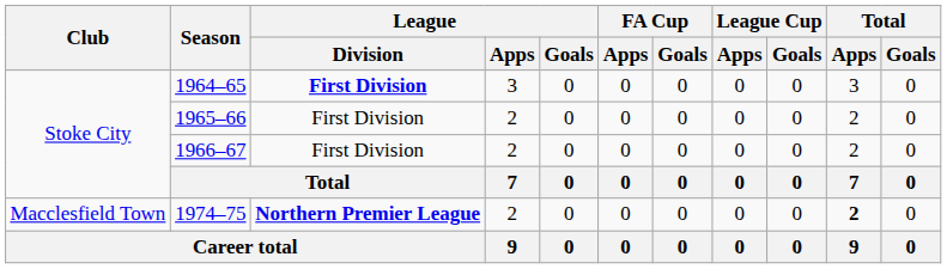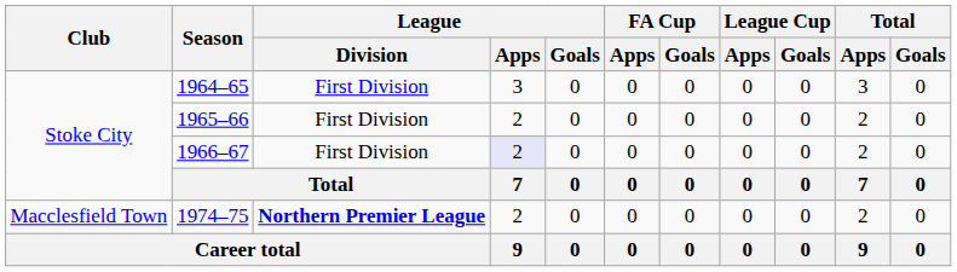1964–65 | League / Division: bold -> normal
1966–67 | League / Apps: no background -> lavender background
1974–75 | Total / Apps: bold -> normal
